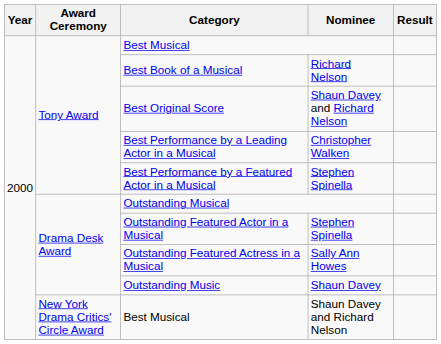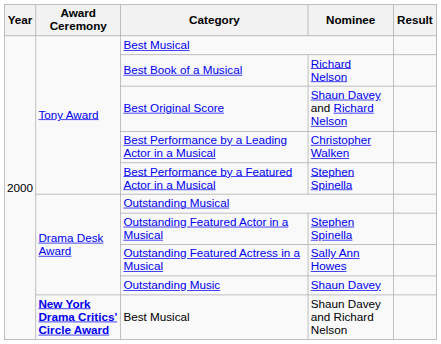Best Musical / Shaun Davey and Richard Nelson | Award Ceremony: normal -> bold
